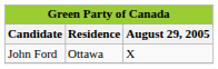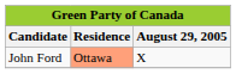John Ford | Residence: no background -> lightsalmon background
